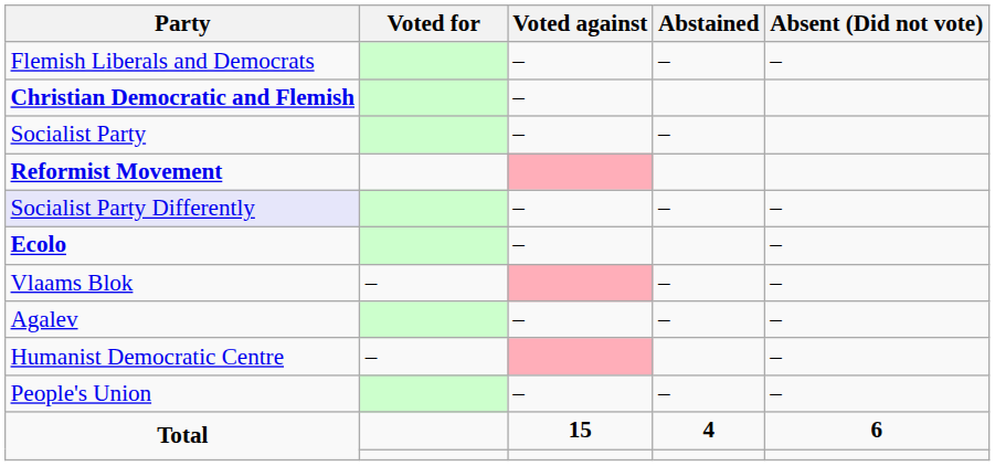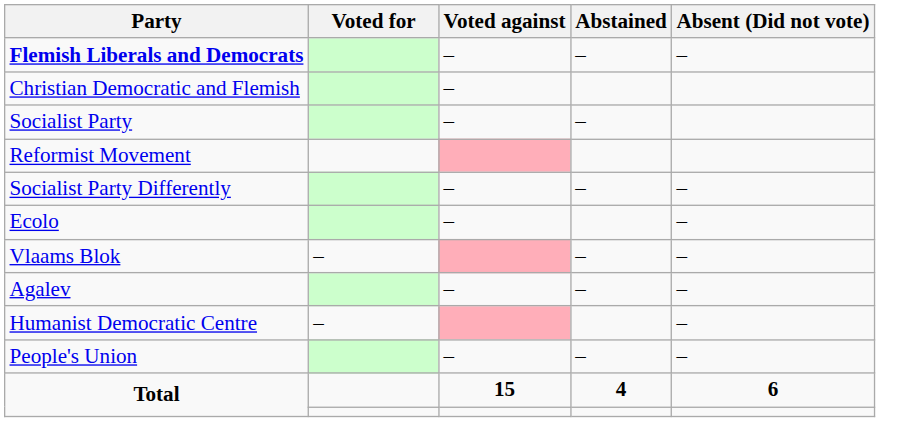Flemish Liberals and Democrats | Party: normal -> bold
Christian Democratic and Flemish | Party: bold -> normal
Reformist Movement | Party: bold -> normal
Socialist Party Differently | Party: lavender background -> no background
Ecolo | Party: bold -> normal
